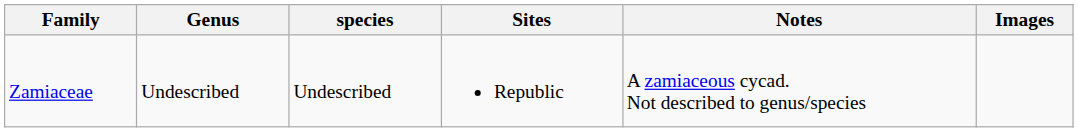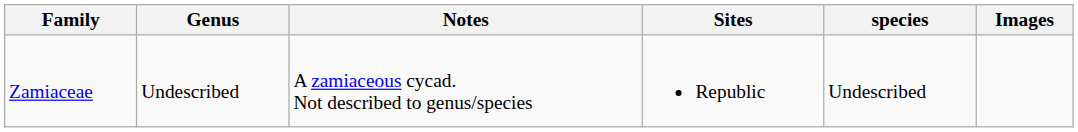columns swapped: species <-> Notes
